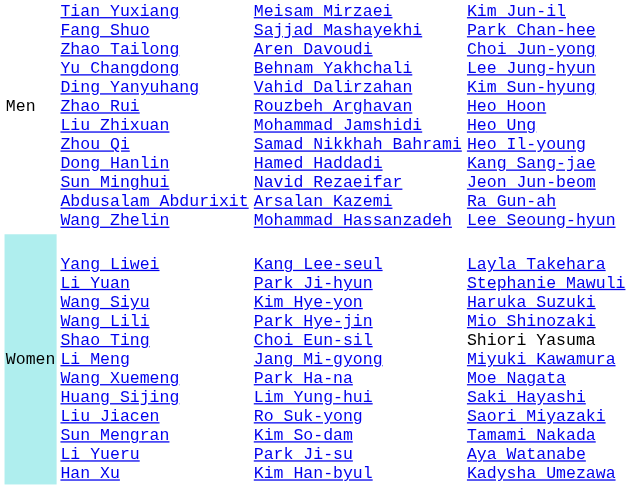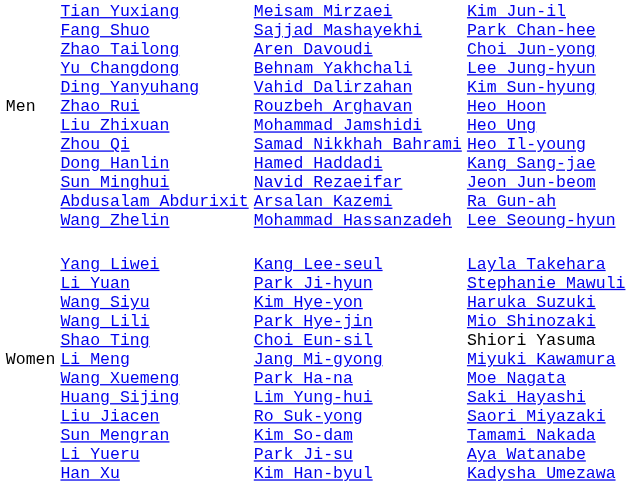Women | column 1: paleturquoise background -> no background
